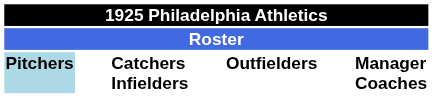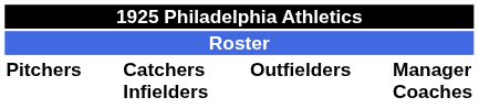Pitchers | column 1: lightblue background -> no background
